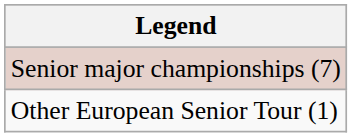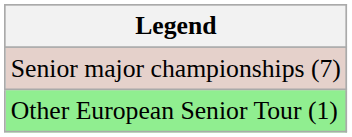row 3 | column 1: no background -> lightgreen background
